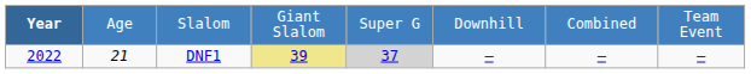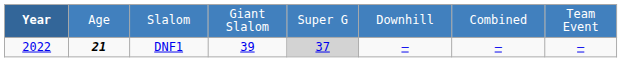2022 | column 2: normal -> bold
2022 | column 4: khaki background -> no background
